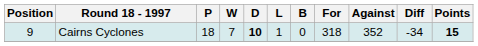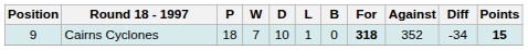Cairns Cyclones | D: bold -> normal
Cairns Cyclones | For: normal -> bold
